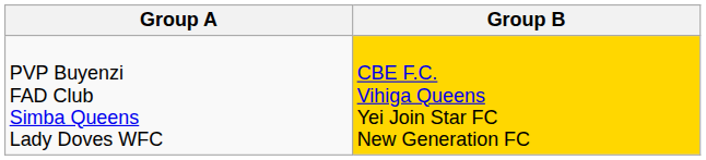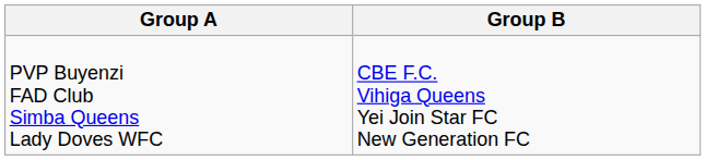PVP Buyenzi FAD Club Simba Queens Lady Doves WFC | Group B: gold background -> no background
